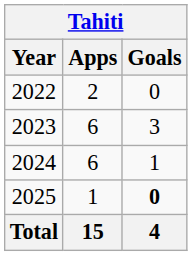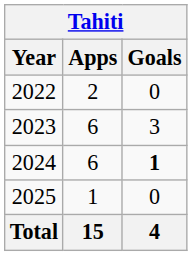2024 | Goals: normal -> bold
2025 | Goals: bold -> normal
